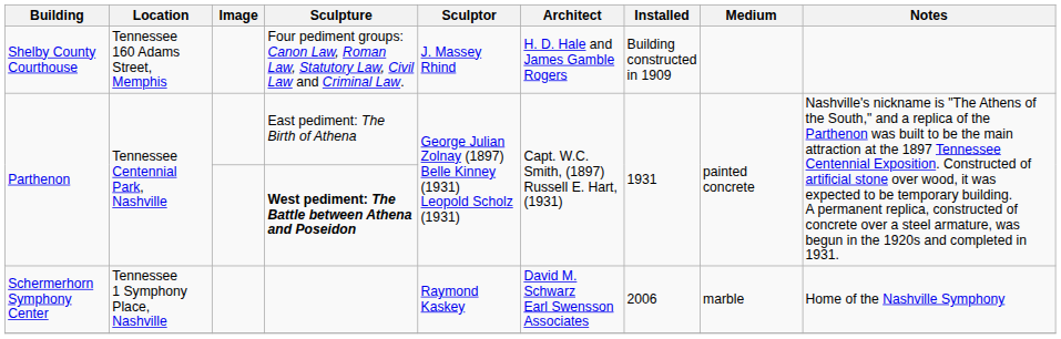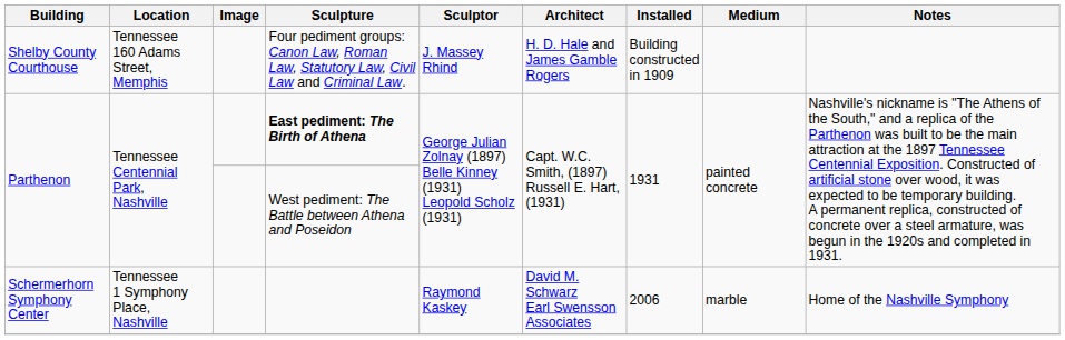East pediment: The Birth of Athena | Sculpture: normal -> bold
West pediment: The Battle between Athena and Poseidon | Sculpture: bold -> normal
